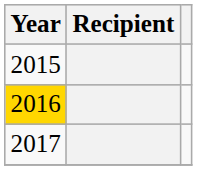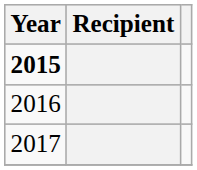2015 | Year: normal -> bold
2016 | Year: gold background -> no background
